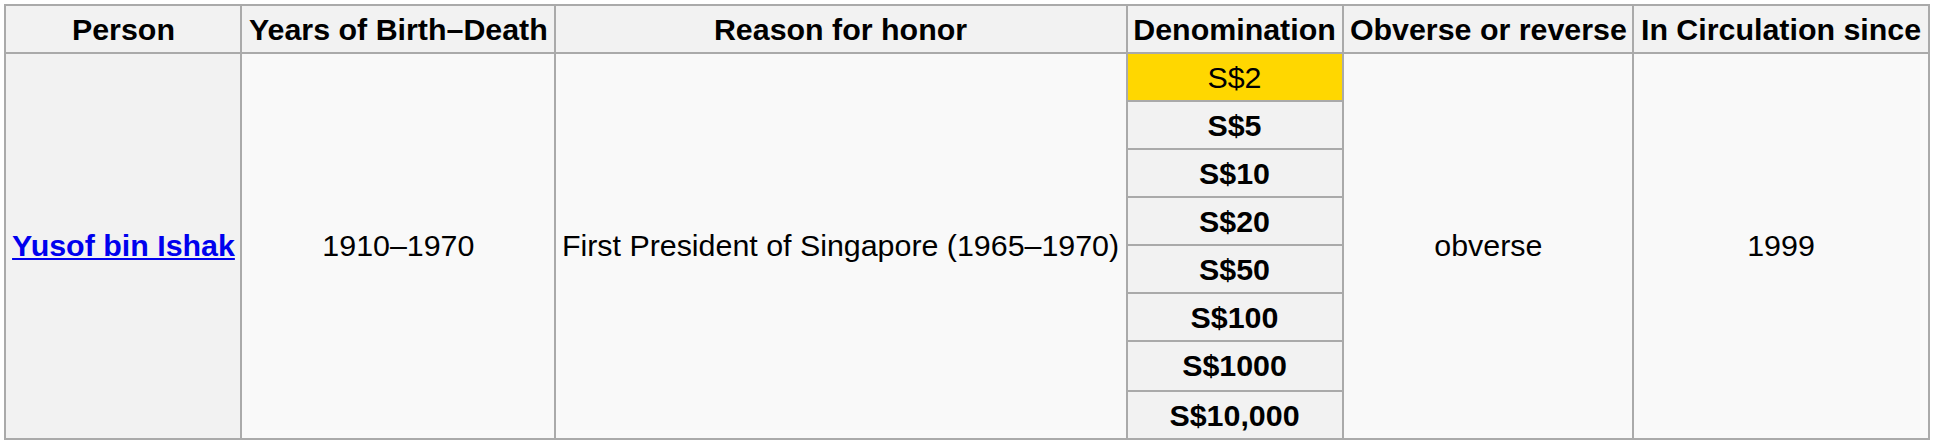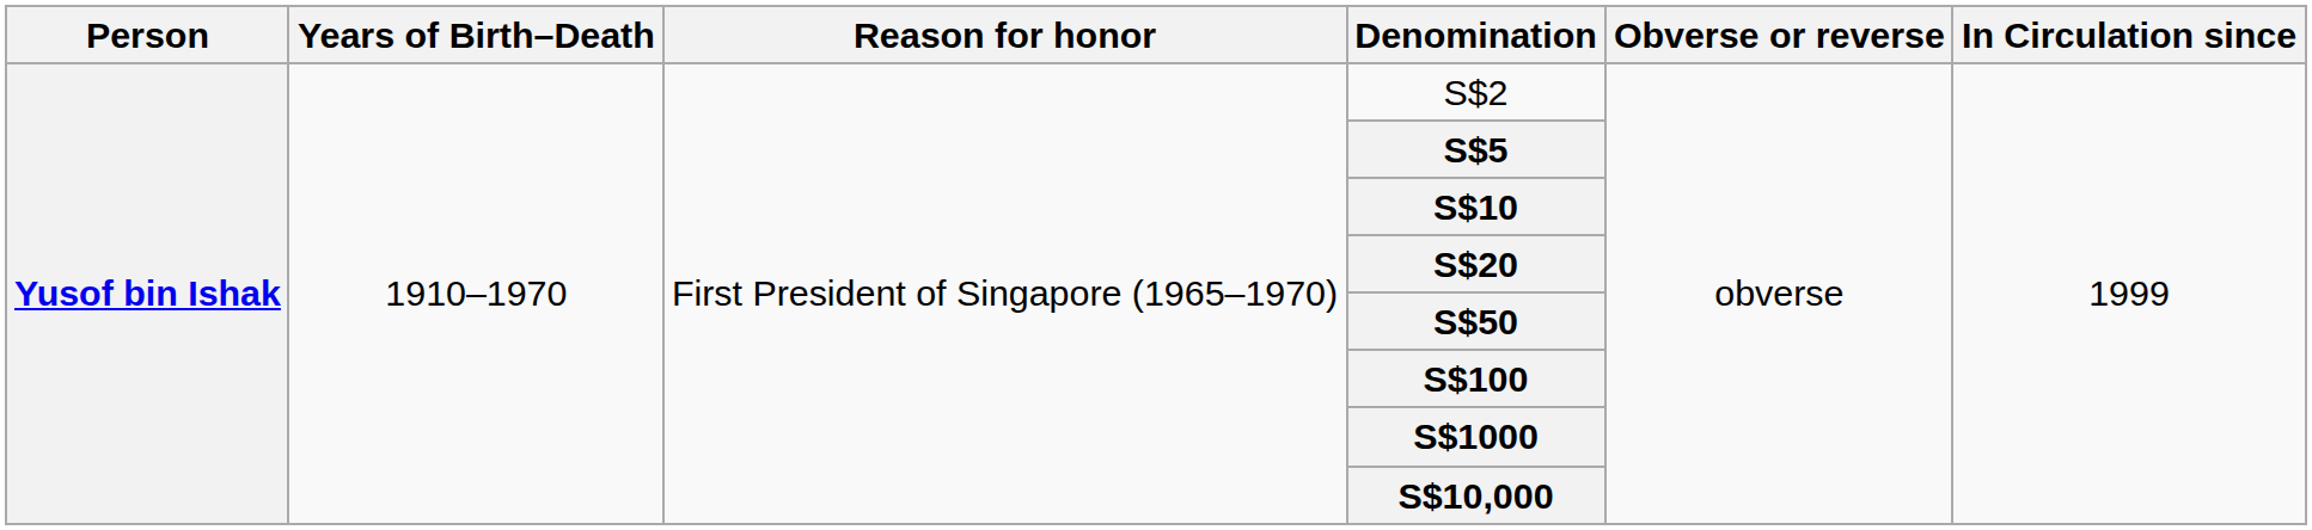row 2 | Denomination: gold background -> no background
